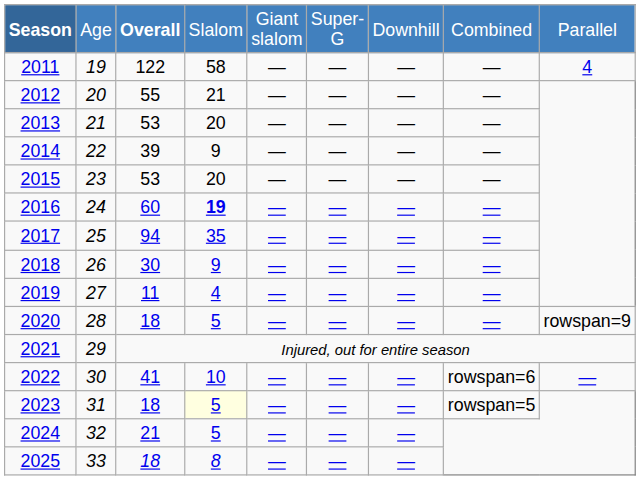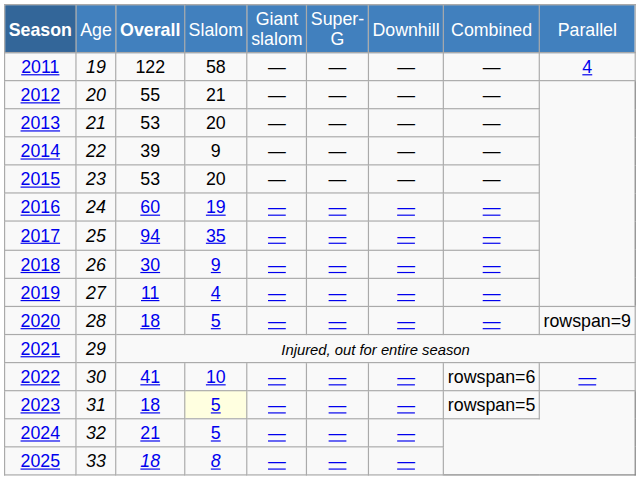2016 | column 4: bold -> normal
